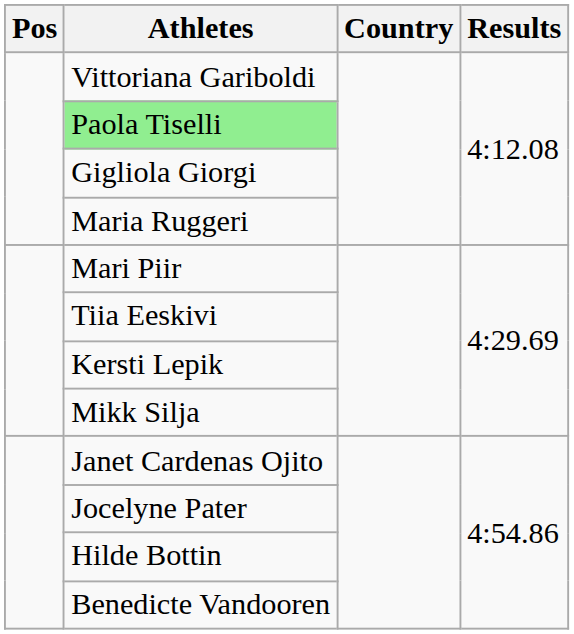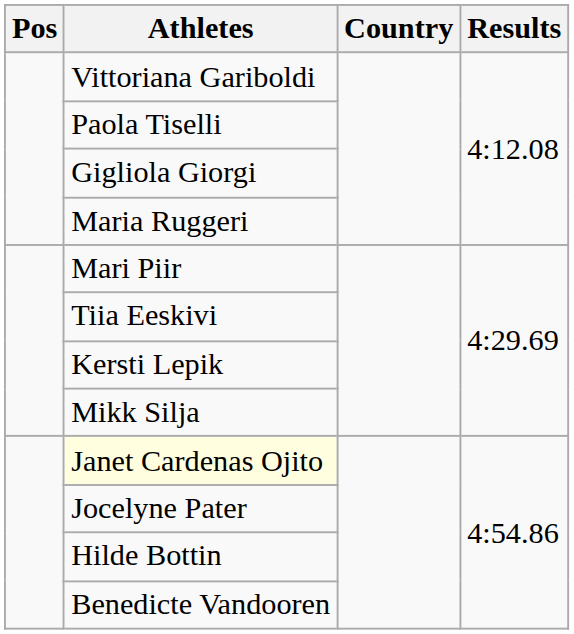Paola Tiselli | Athletes: lightgreen background -> no background
Janet Cardenas Ojito | Athletes: no background -> lightyellow background
